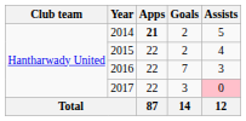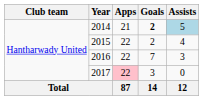2014 | Apps: bold -> normal
2014 | Goals: normal -> bold
2014 | Assists: no background -> lightblue background
2017 | Apps: no background -> pink background
2017 | Assists: pink background -> no background
